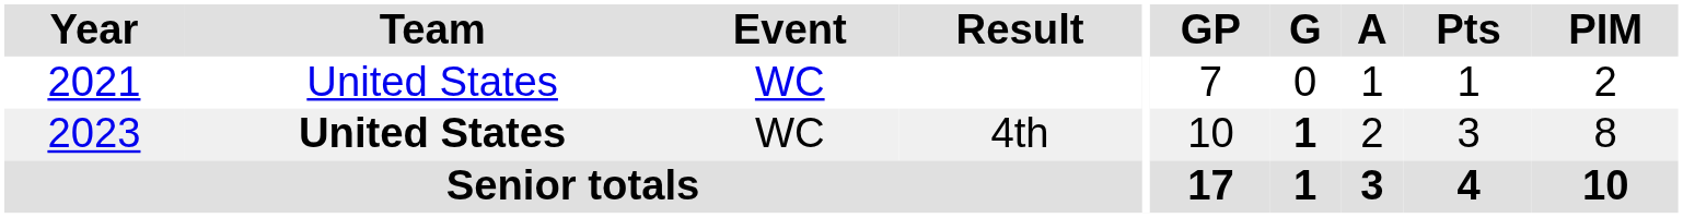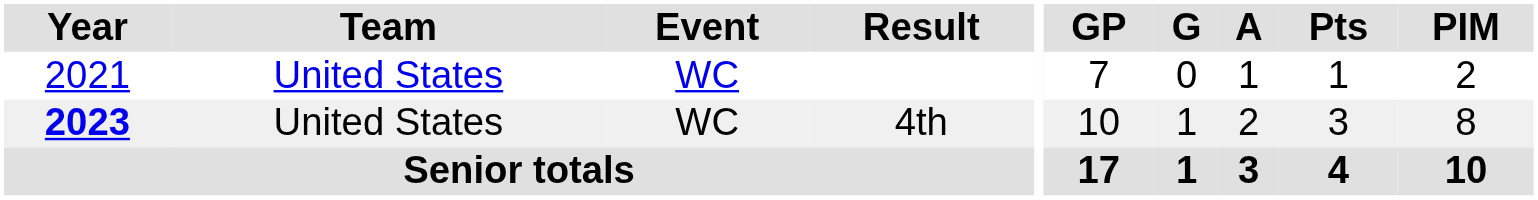4th | Year: normal -> bold
4th | Team: bold -> normal
4th | G: bold -> normal
